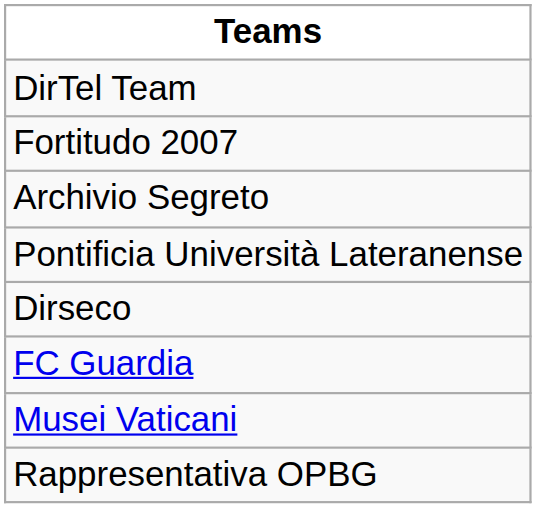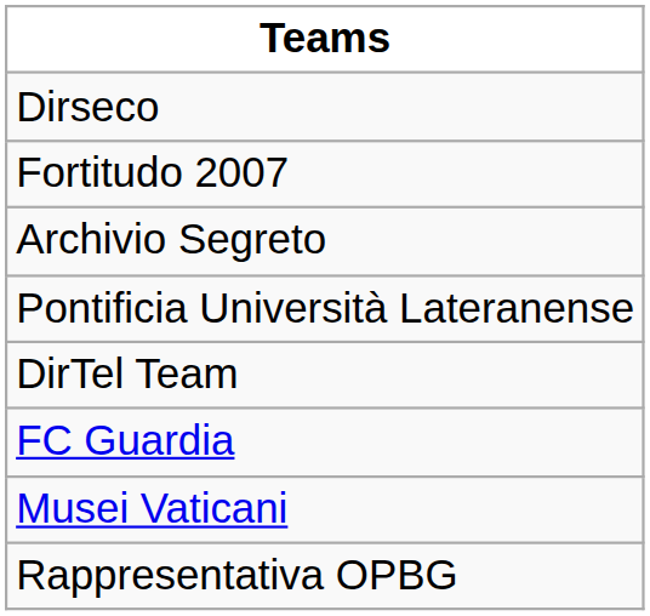row 2 | column 1: DirTel Team -> Dirseco
row 6 | column 1: Dirseco -> DirTel Team
